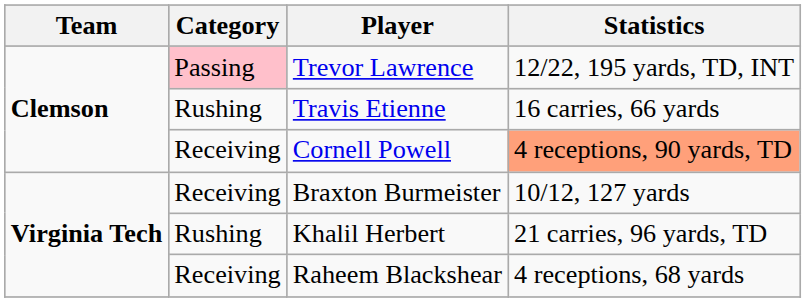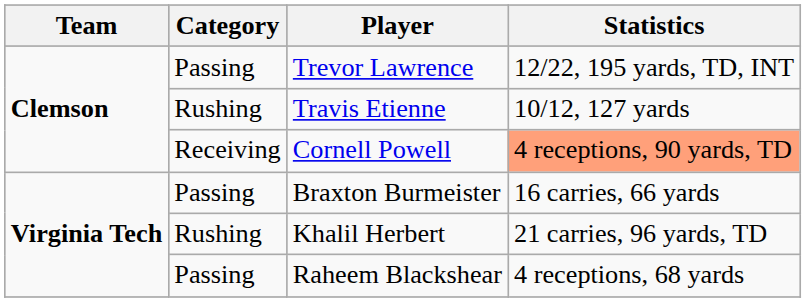Trevor Lawrence | Category: pink background -> no background
Travis Etienne | Statistics: 16 carries, 66 yards -> 10/12, 127 yards
Braxton Burmeister | Category: Receiving -> Passing
Braxton Burmeister | Statistics: 10/12, 127 yards -> 16 carries, 66 yards
Raheem Blackshear | Category: Receiving -> Passing
